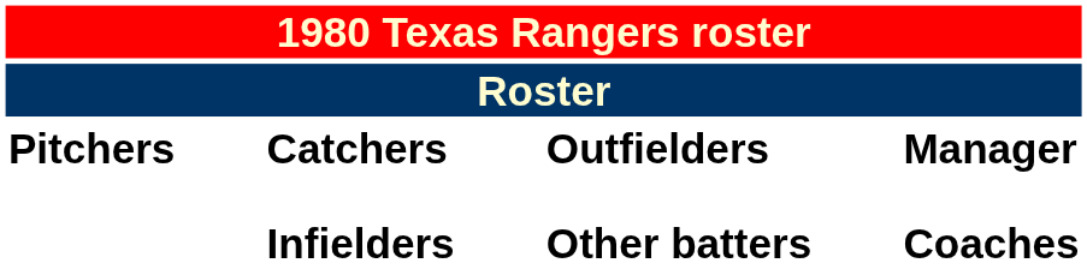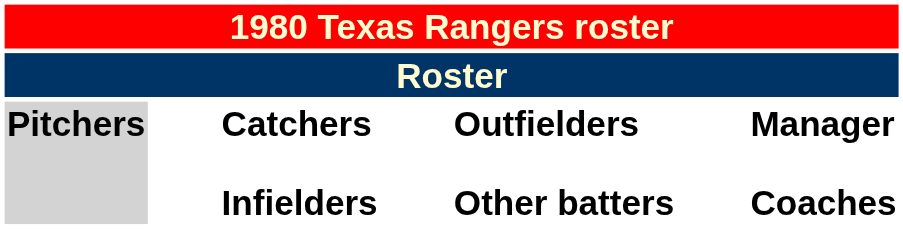Pitchers | column 1: no background -> lightgrey background
